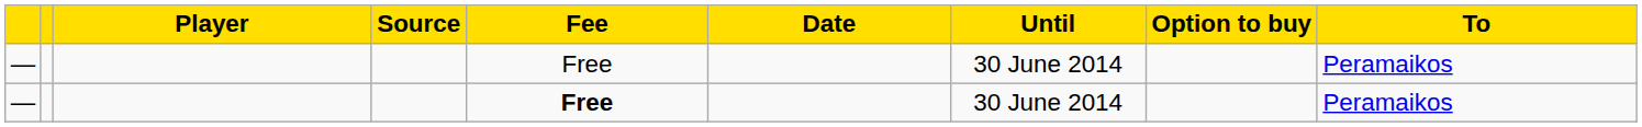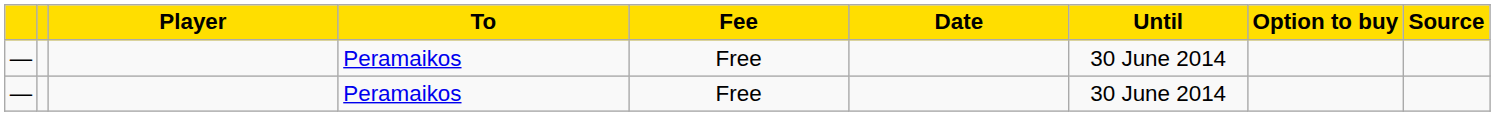columns swapped: To <-> Source
row 3 | Fee: bold -> normal
